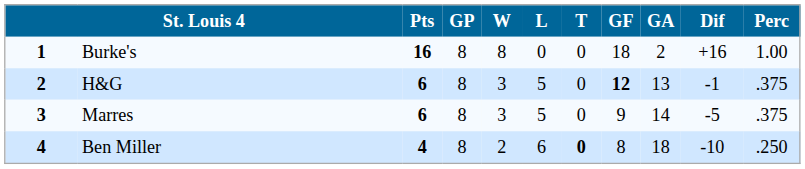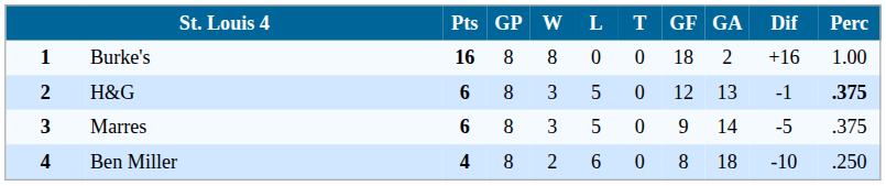H&G | GF: bold -> normal
H&G | Perc: normal -> bold
Ben Miller | T: bold -> normal
